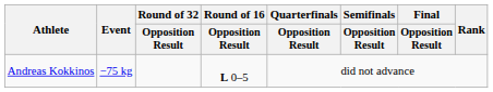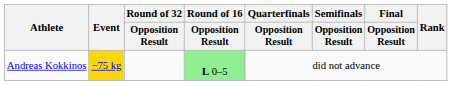Andreas Kokkinos | Event: no background -> gold background
Andreas Kokkinos | Round of 16 / Opposition Result: no background -> lightgreen background
